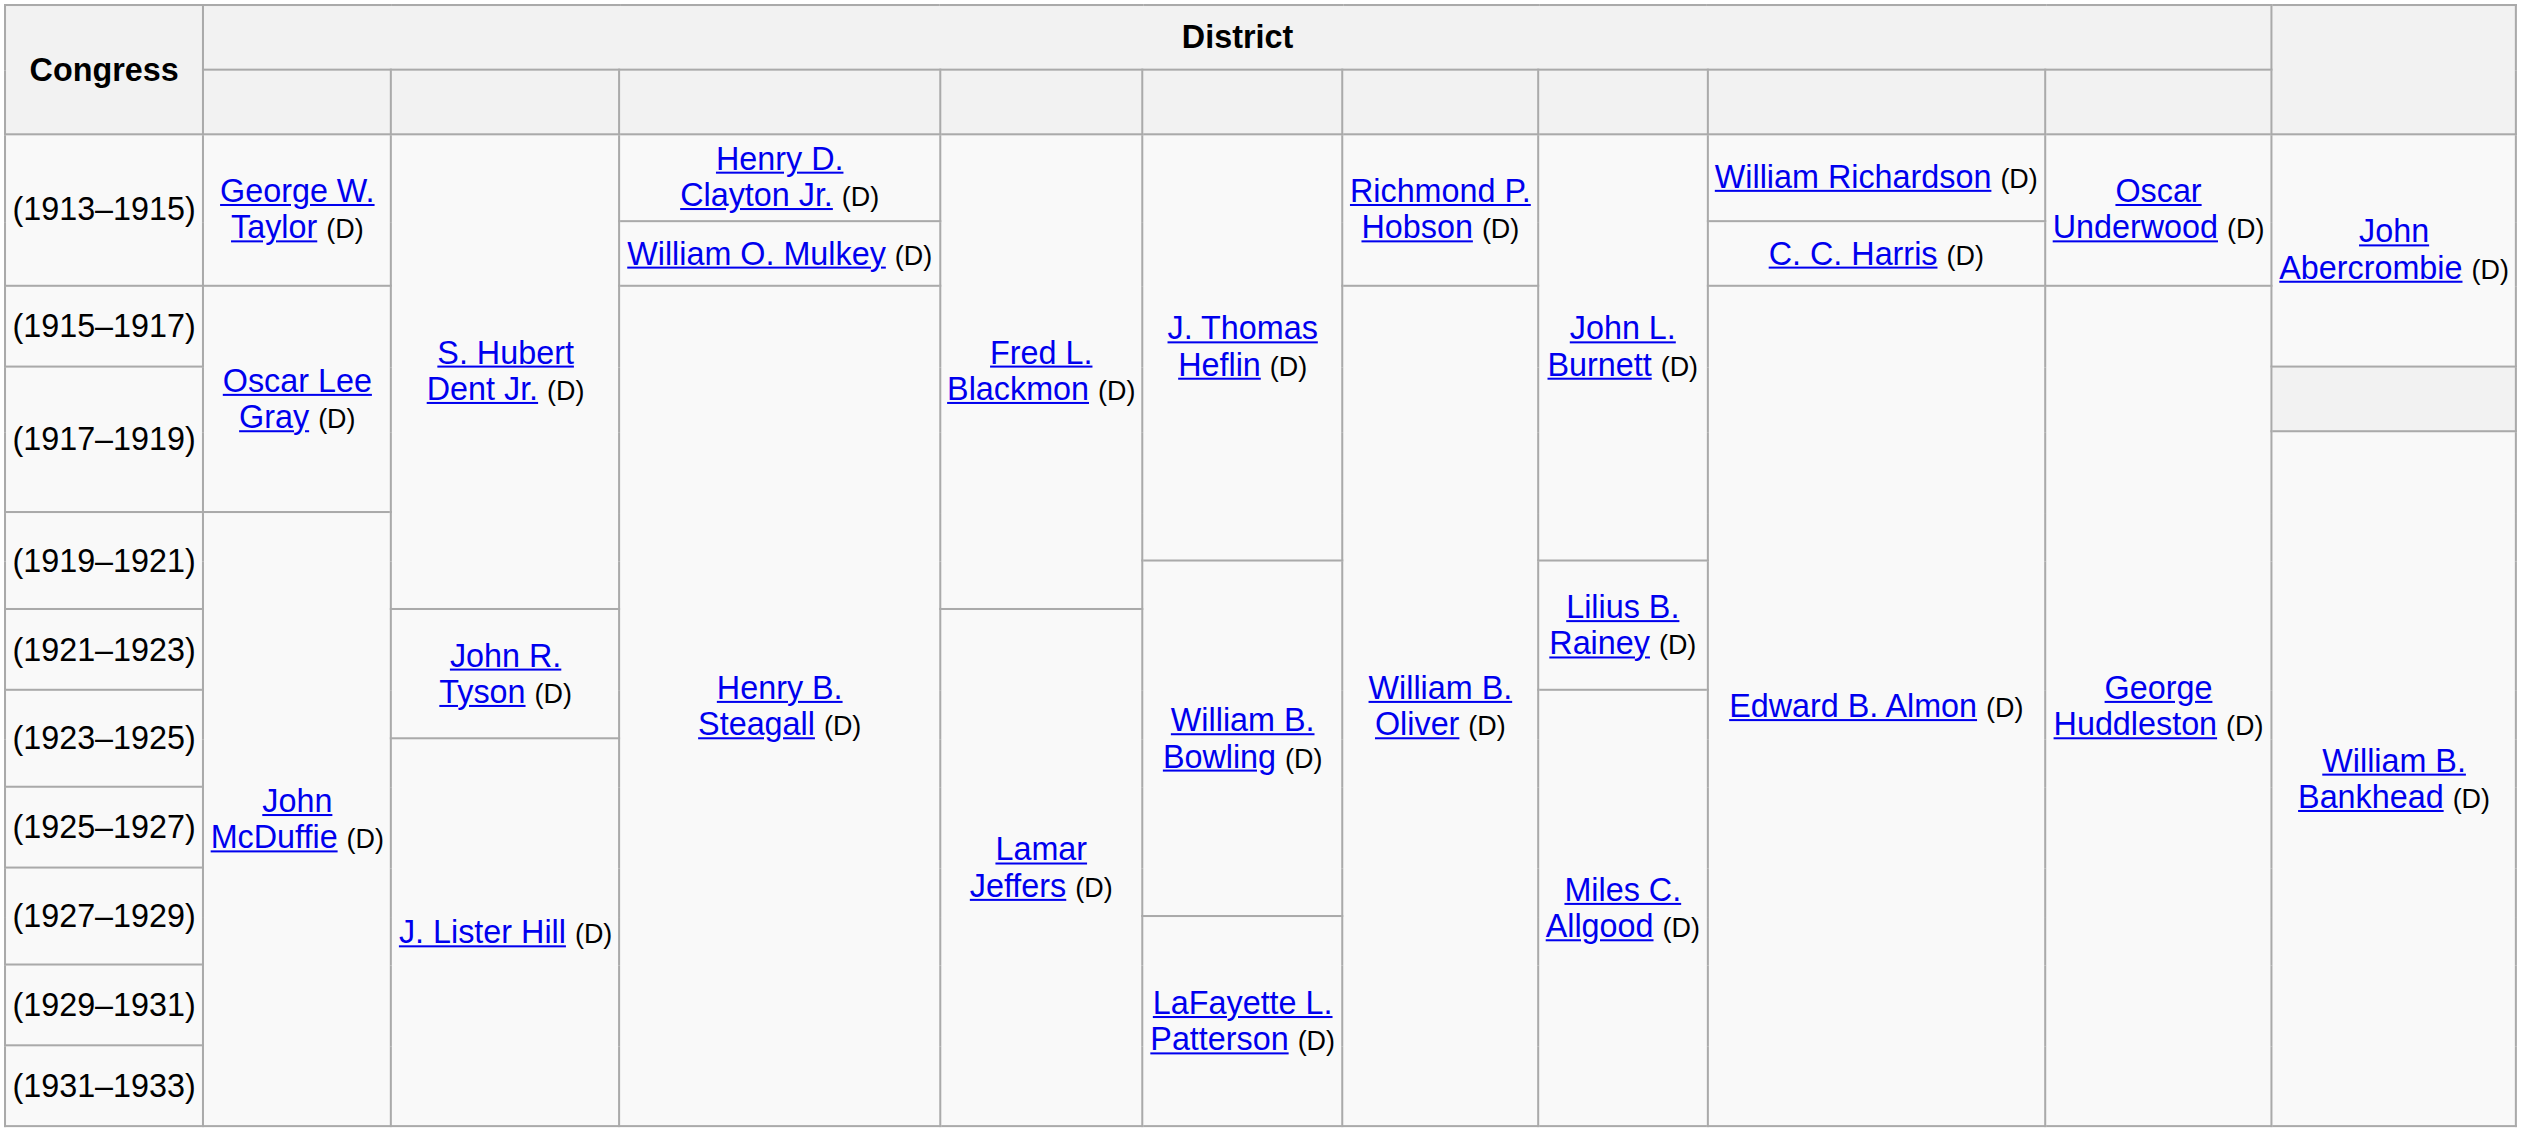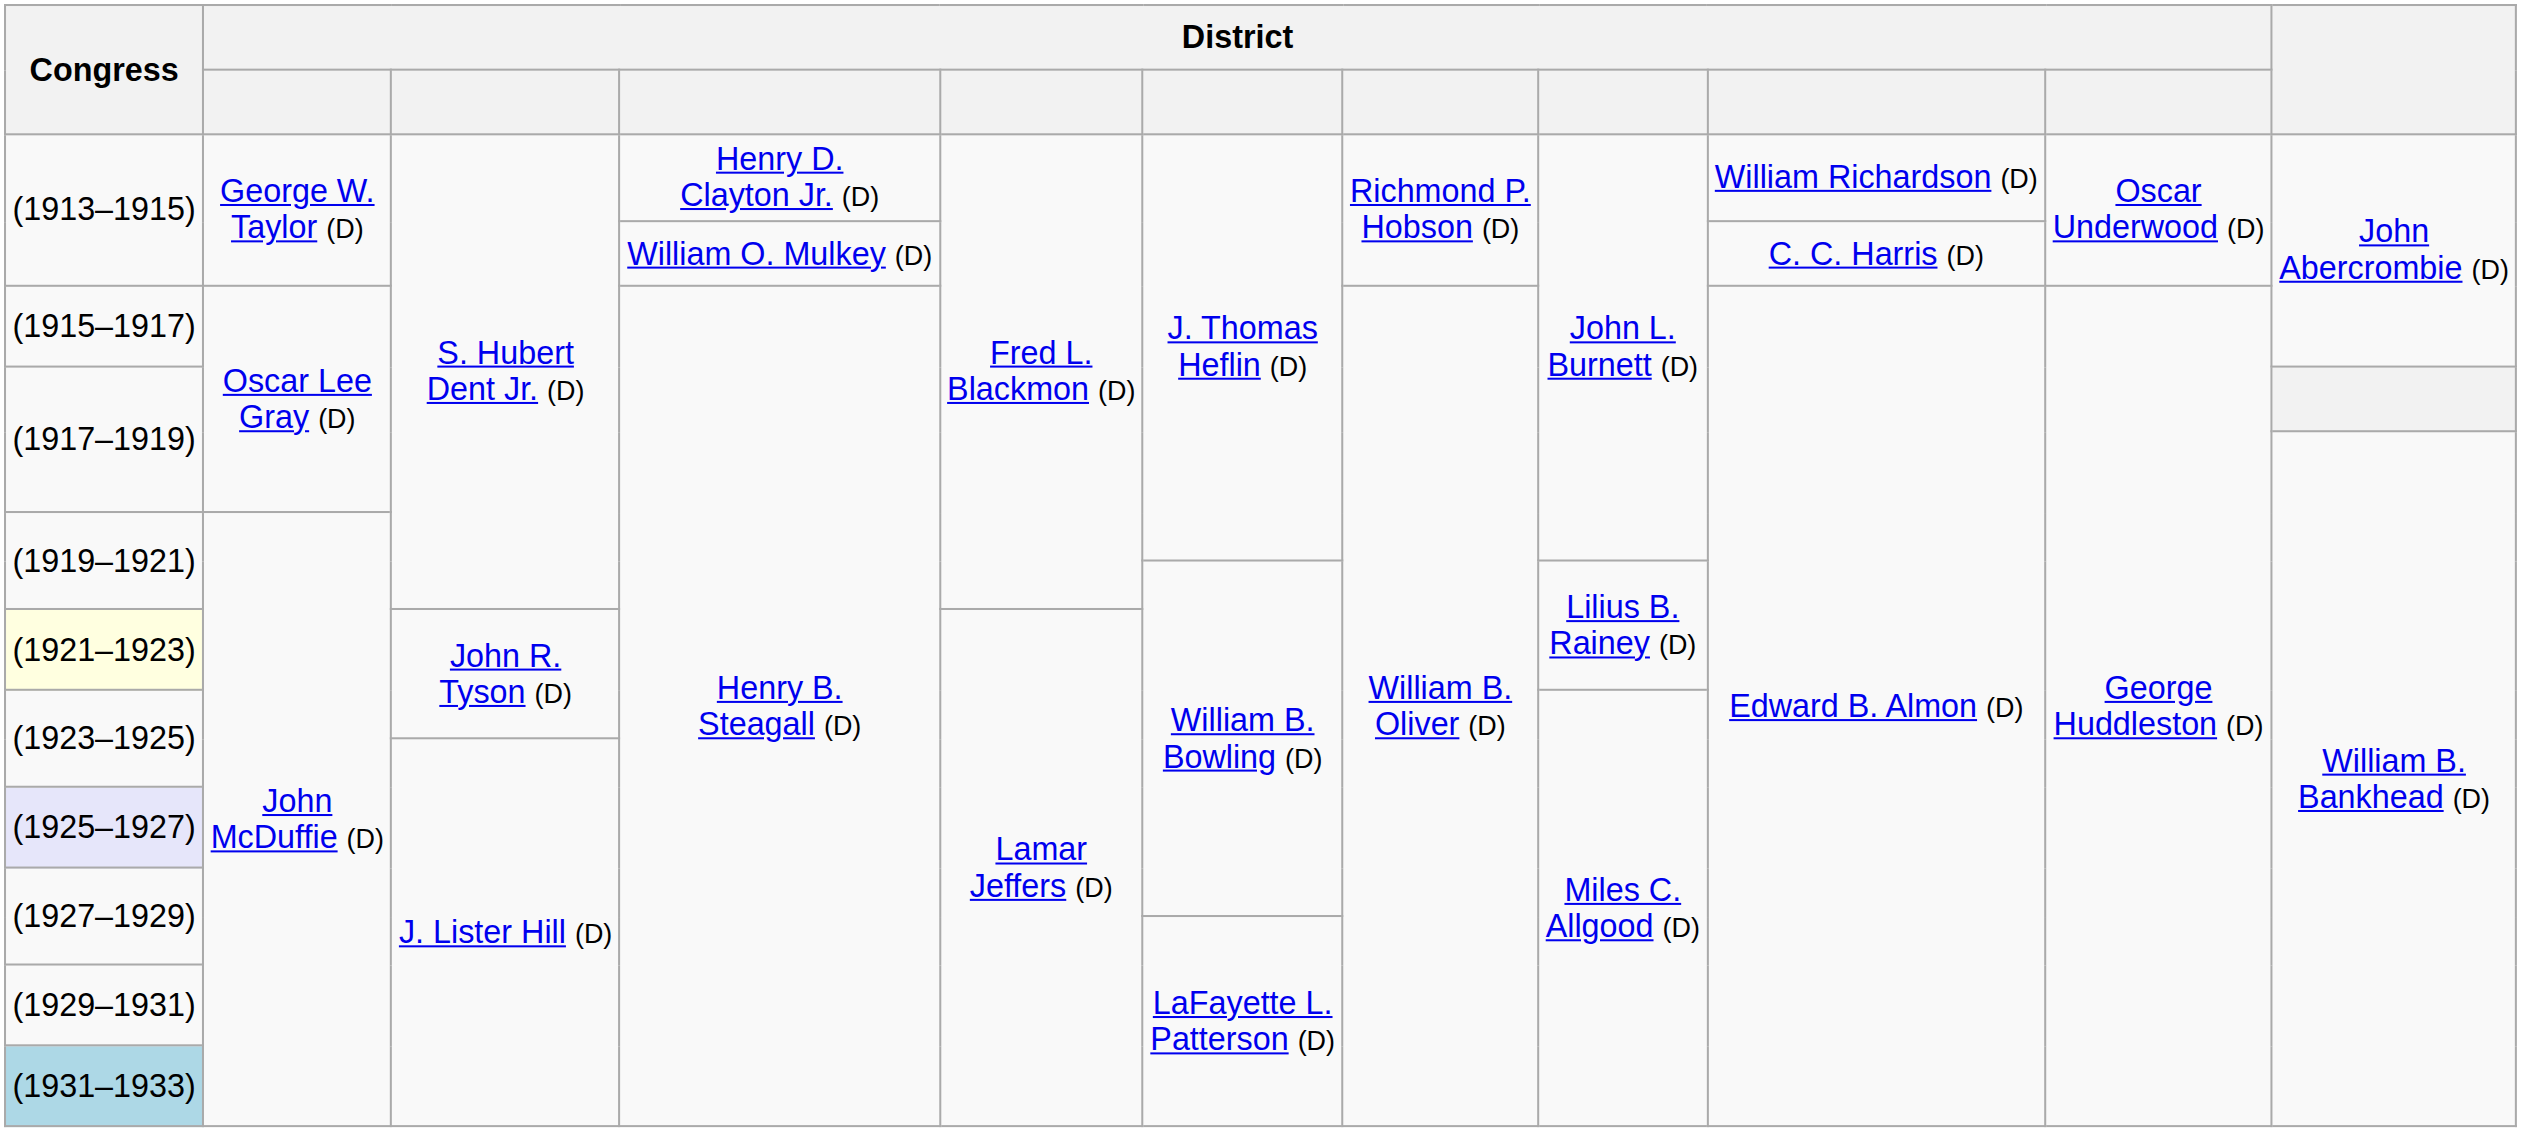(1921–1923) | Congress: no background -> lightyellow background
(1925–1927) | Congress: no background -> lavender background
(1931–1933) | Congress: no background -> lightblue background
